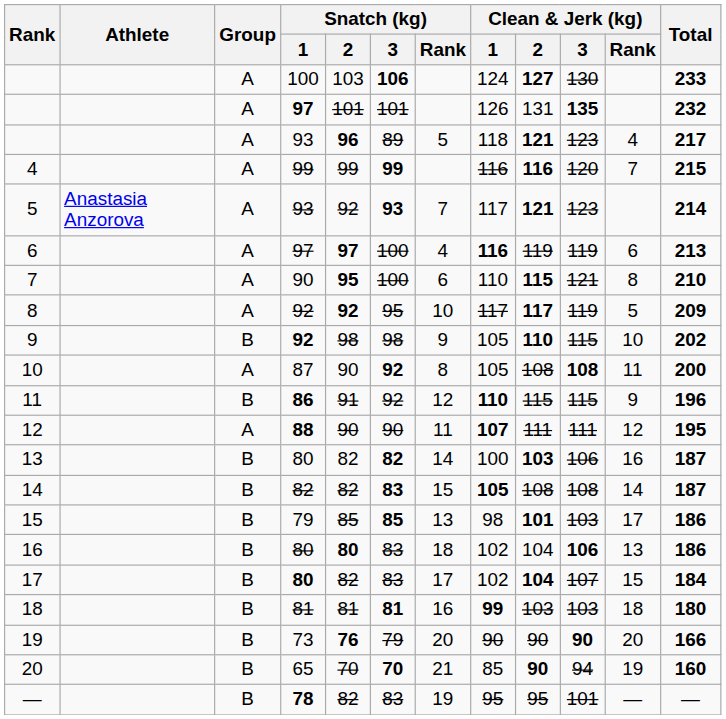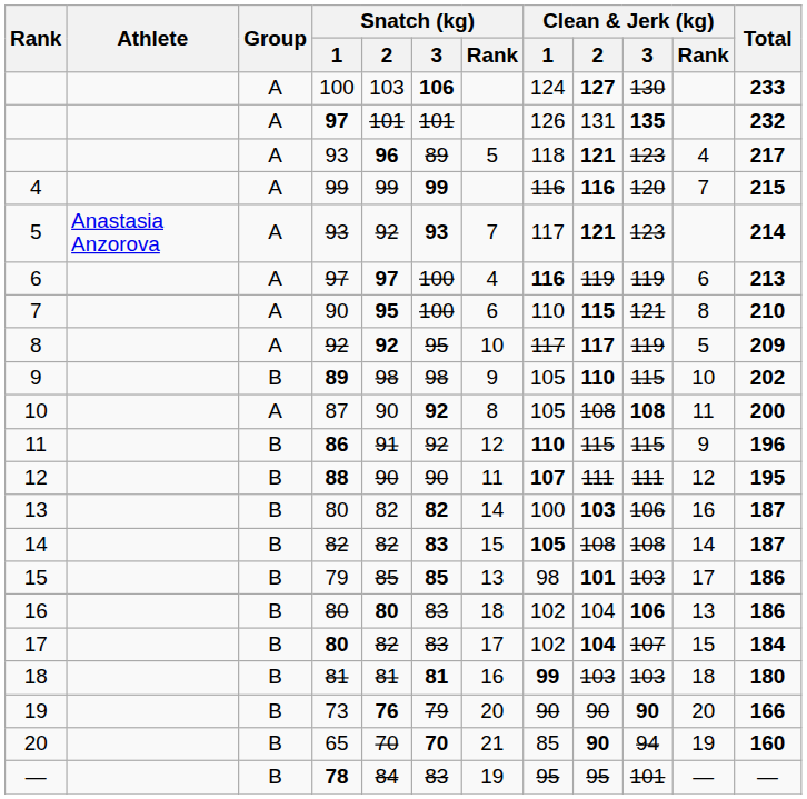row 11 | Snatch (kg) / 1: 92 -> 89
row 14 | Group: A -> B
row 23 | Snatch (kg) / 2: 82 -> 84
